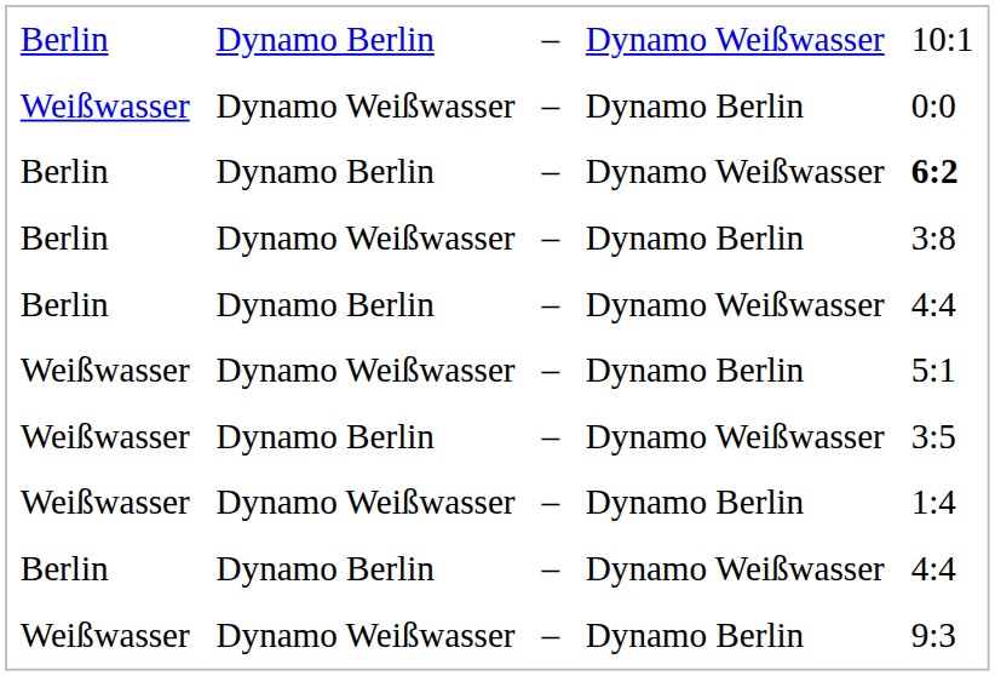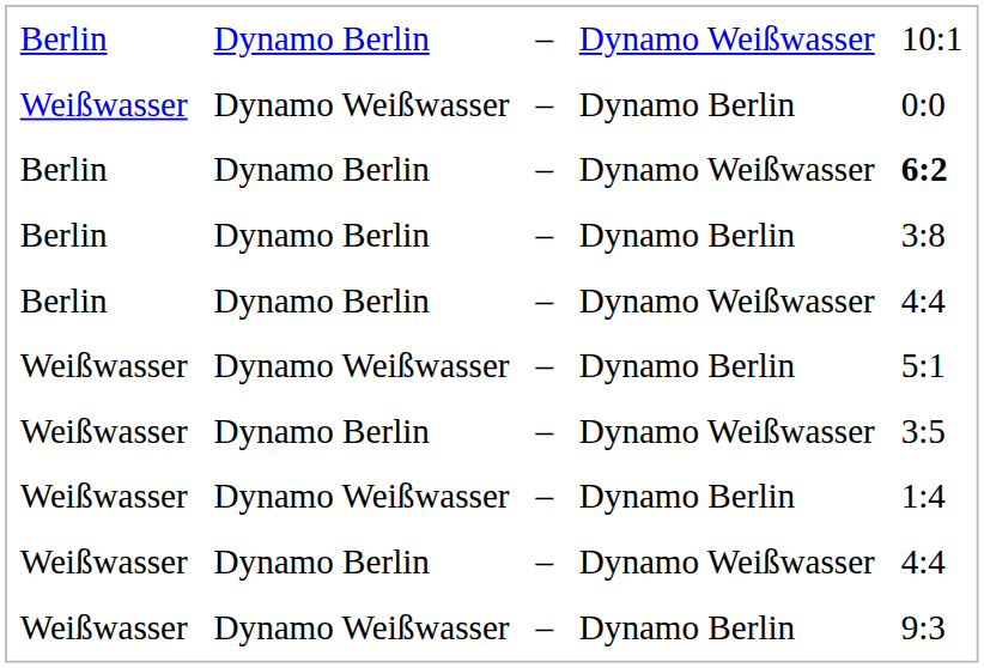row 4 | column 2: Dynamo Weißwasser -> Dynamo Berlin
row 9 | column 1: Berlin -> Weißwasser
